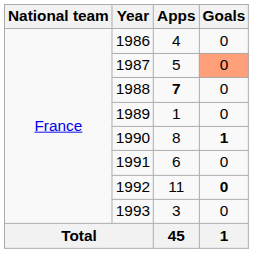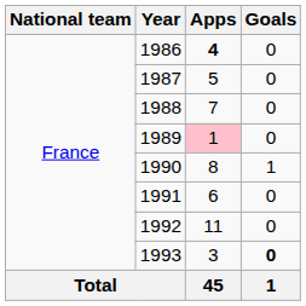1986 | Apps: normal -> bold
1987 | Goals: lightsalmon background -> no background
1988 | Apps: bold -> normal
1989 | Apps: no background -> pink background
1990 | Goals: bold -> normal
1992 | Goals: bold -> normal
1993 | Goals: normal -> bold
